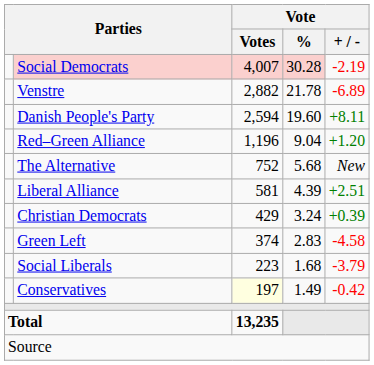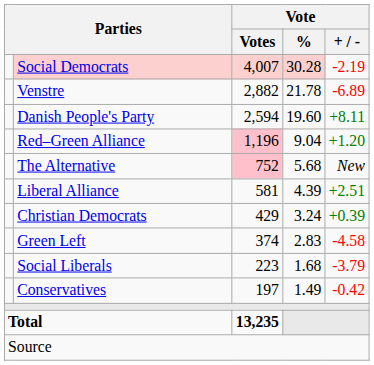Red–Green Alliance | Vote / Votes: no background -> pink background
The Alternative | Vote / Votes: no background -> pink background
Conservatives | Vote / Votes: lightyellow background -> no background
